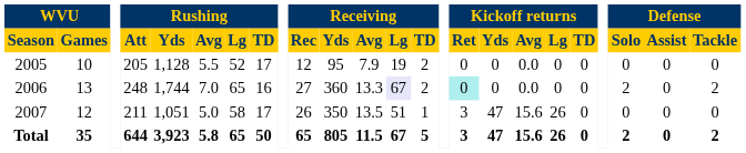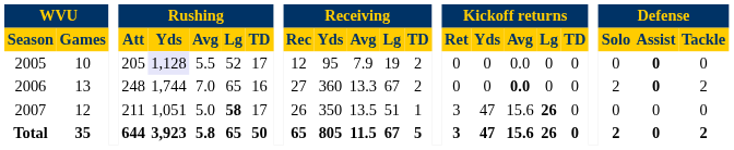2005 | Rushing / Yds: no background -> lavender background
2005 | Defense / Assist: normal -> bold
2006 | Receiving / Lg: lavender background -> no background
2006 | Kickoff returns / Ret: paleturquoise background -> no background
2006 | Kickoff returns / Avg: normal -> bold
2006 | Defense / Assist: normal -> bold
2007 | Rushing / Lg: normal -> bold
2007 | Kickoff returns / Lg: normal -> bold
